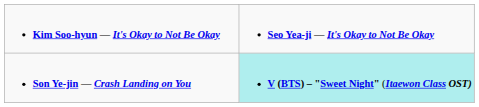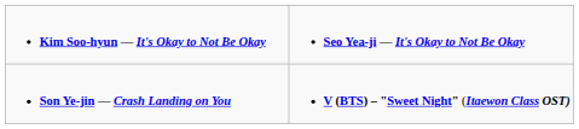Son Ye-jin — Crash Landing on You | column 2: paleturquoise background -> no background
